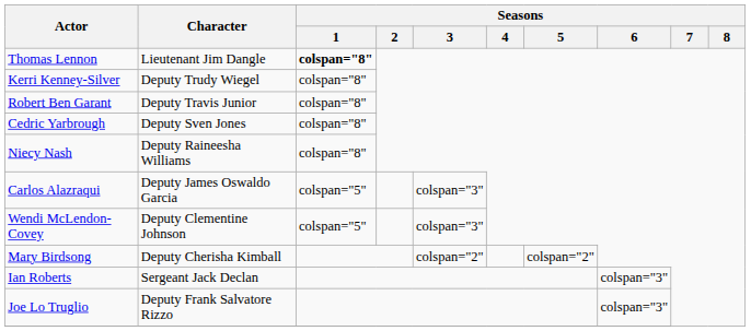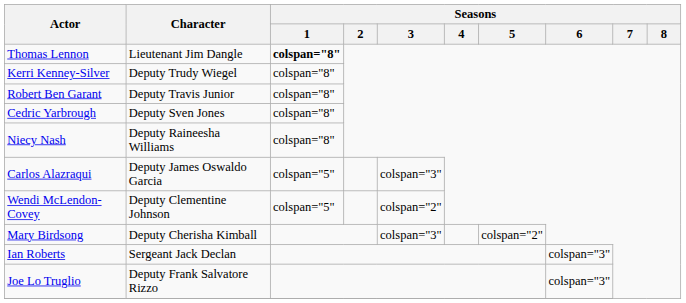Wendi McLendon-Covey | Seasons / 3: colspan="3" -> colspan="2"
Mary Birdsong | Seasons / 3: colspan="2" -> colspan="3"
